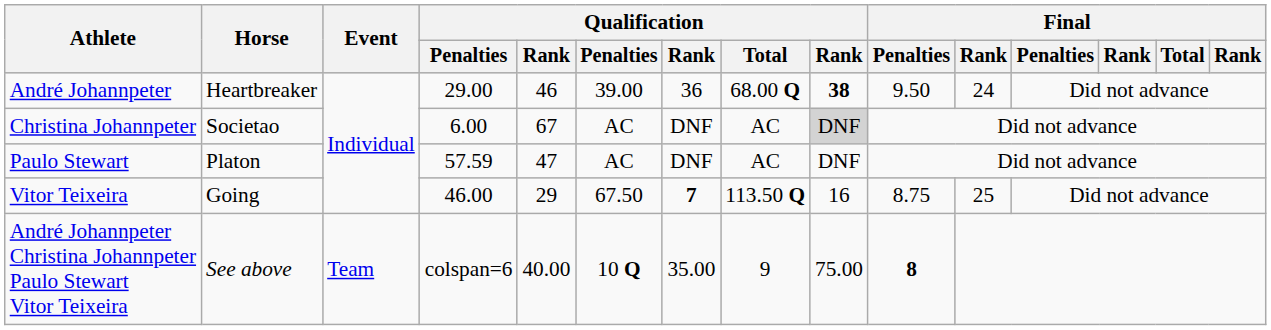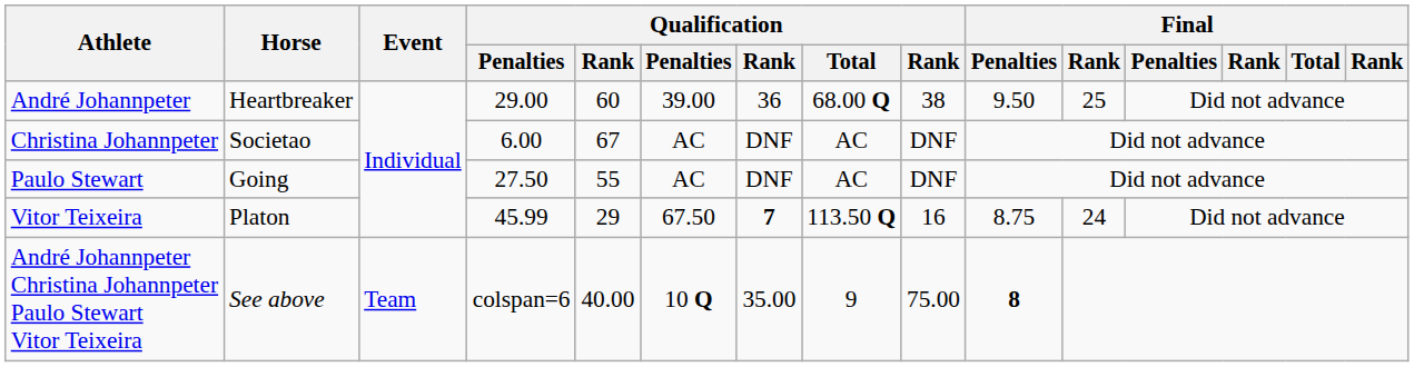André Johannpeter | column 5: 46 -> 60
André Johannpeter | column 9: bold -> normal
André Johannpeter | column 11: 24 -> 25
Christina Johannpeter | column 9: lightgrey background -> no background
Paulo Stewart | Horse: Platon -> Going
Paulo Stewart | column 4: 57.59 -> 27.50
Paulo Stewart | column 5: 47 -> 55
Vitor Teixeira | Horse: Going -> Platon
Vitor Teixeira | column 4: 46.00 -> 45.99
Vitor Teixeira | column 11: 25 -> 24
